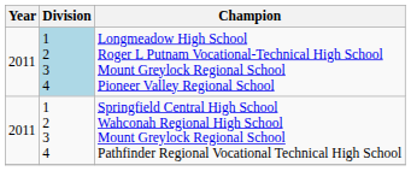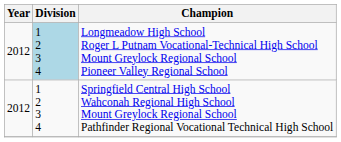row 2 | Year: 2011 -> 2012
row 3 | Year: 2011 -> 2012
